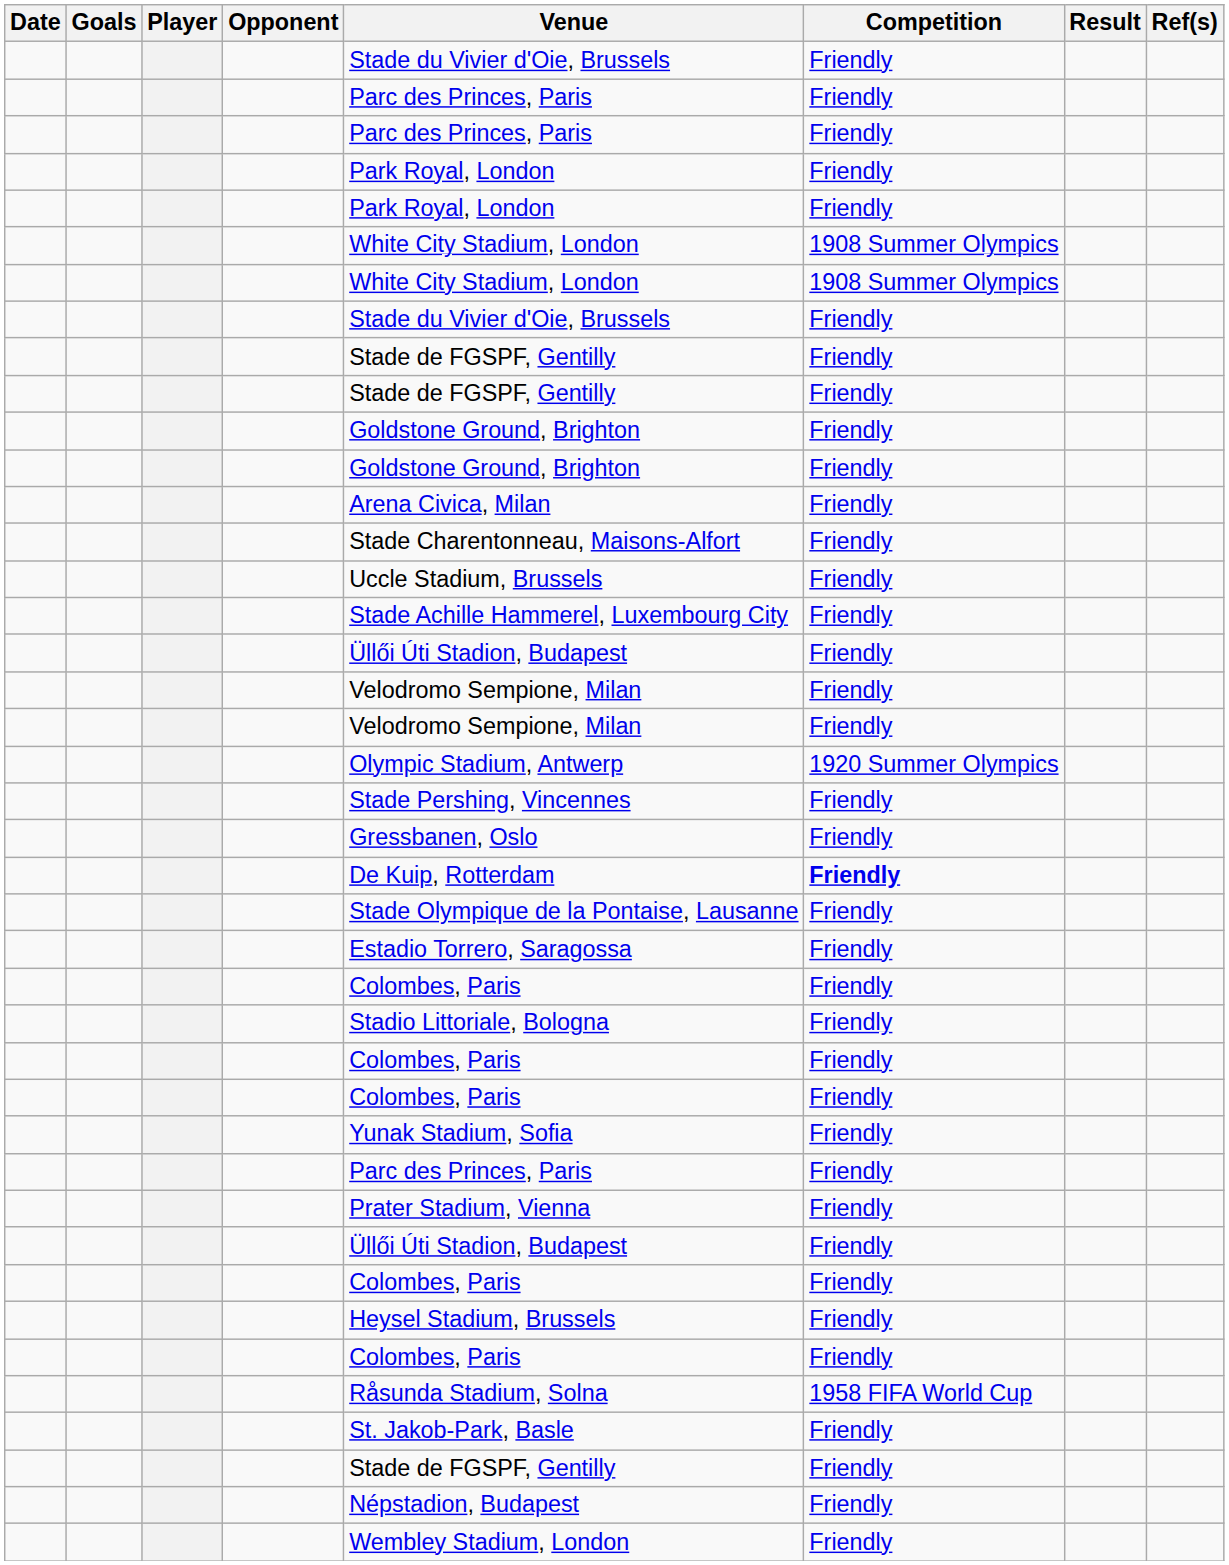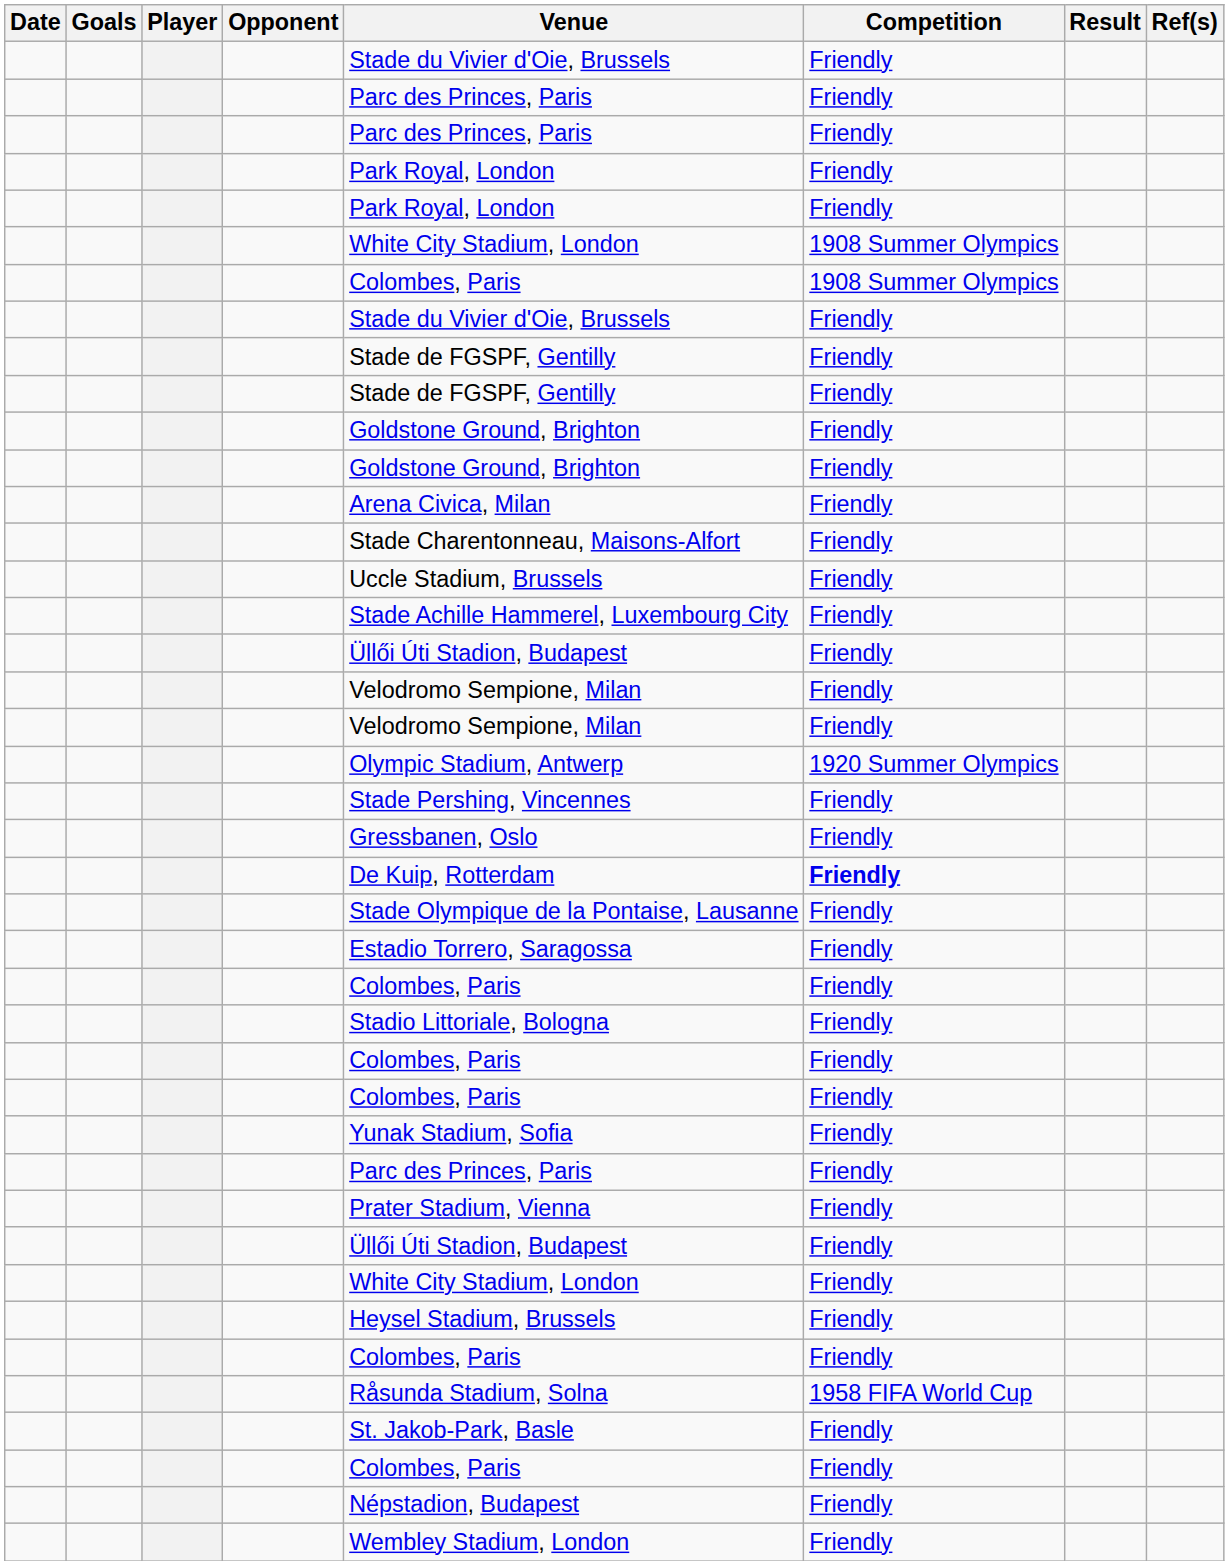row 8 | Venue: White City Stadium, London -> Colombes, Paris
row 35 | Venue: Colombes, Paris -> White City Stadium, London
row 40 | Venue: Stade de FGSPF, Gentilly -> Colombes, Paris
